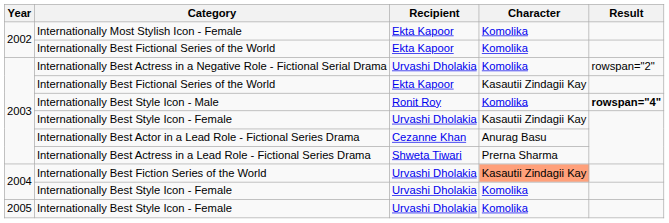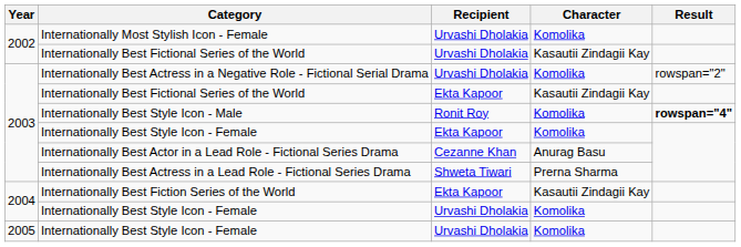Internationally Most Stylish Icon - Female | Recipient: Ekta Kapoor -> Urvashi Dholakia
2002 / Internationally Best Fictional Series of the World | Recipient: Ekta Kapoor -> Urvashi Dholakia
2002 / Internationally Best Fictional Series of the World | Character: Komolika -> Kasautii Zindagii Kay
2003 / Internationally Best Style Icon - Female | Recipient: Urvashi Dholakia -> Ekta Kapoor
2003 / Internationally Best Style Icon - Female | Character: Kasautii Zindagii Kay -> Komolika
Internationally Best Fiction Series of the World | Recipient: Urvashi Dholakia -> Ekta Kapoor
Internationally Best Fiction Series of the World | Character: lightsalmon background -> no background
